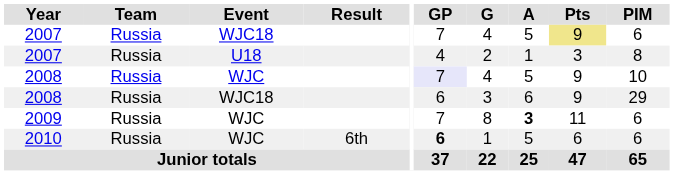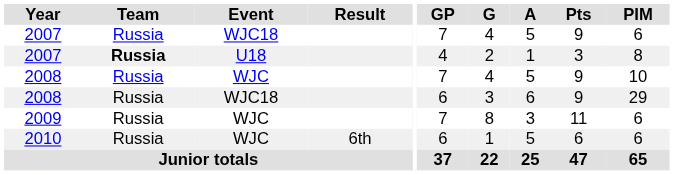2007 / WJC18 | Pts: khaki background -> no background
2007 / U18 | Team: normal -> bold
2008 / WJC | GP: lavender background -> no background
2009 | A: bold -> normal
2010 | GP: bold -> normal
